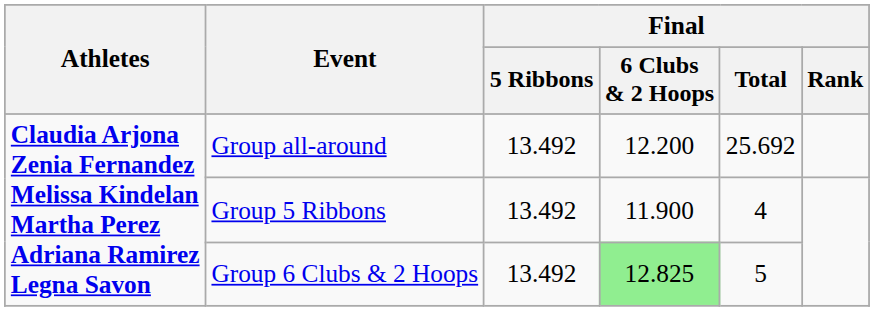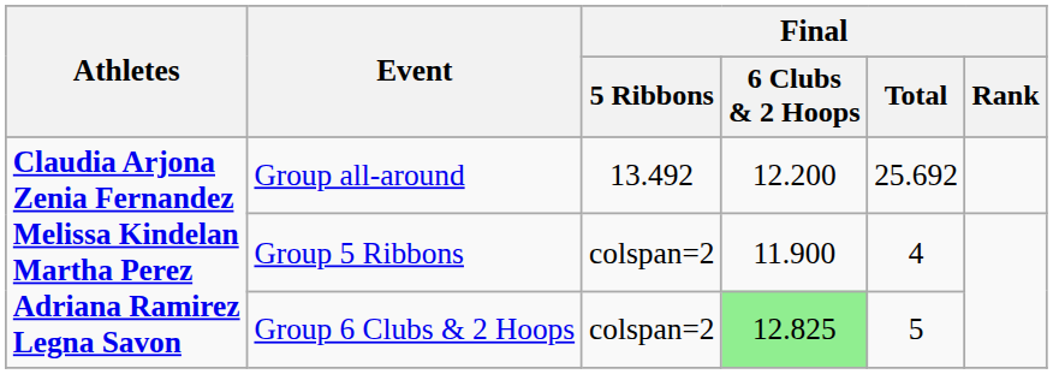Group 5 Ribbons | Final / 5 Ribbons: 13.492 -> colspan=2
Group 6 Clubs & 2 Hoops | Final / 5 Ribbons: 13.492 -> colspan=2
